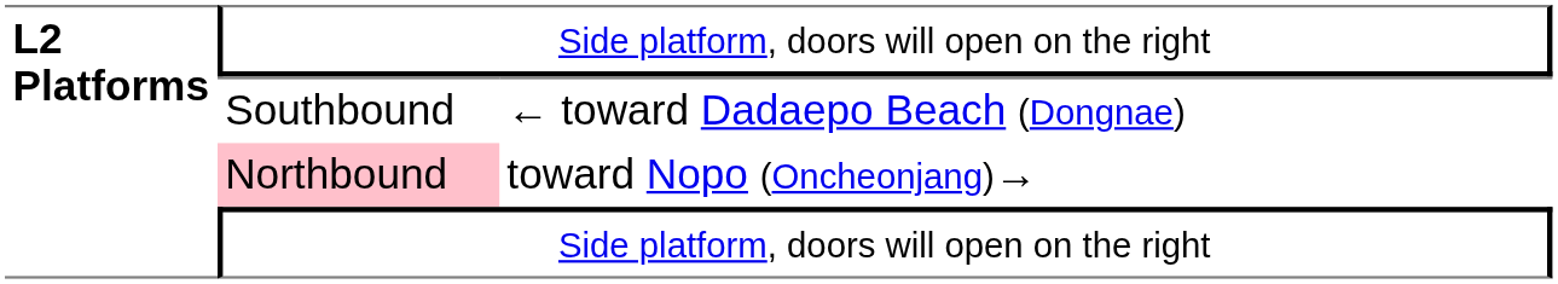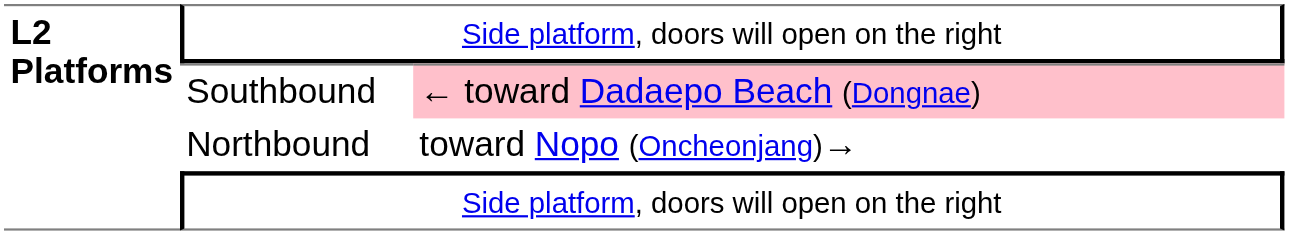Southbound | column 3: no background -> pink background
Northbound | column 2: pink background -> no background
